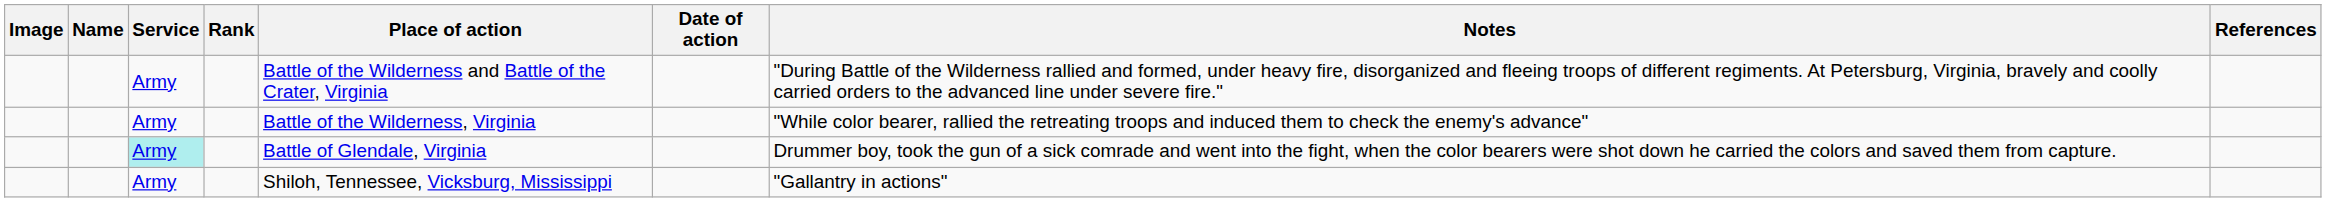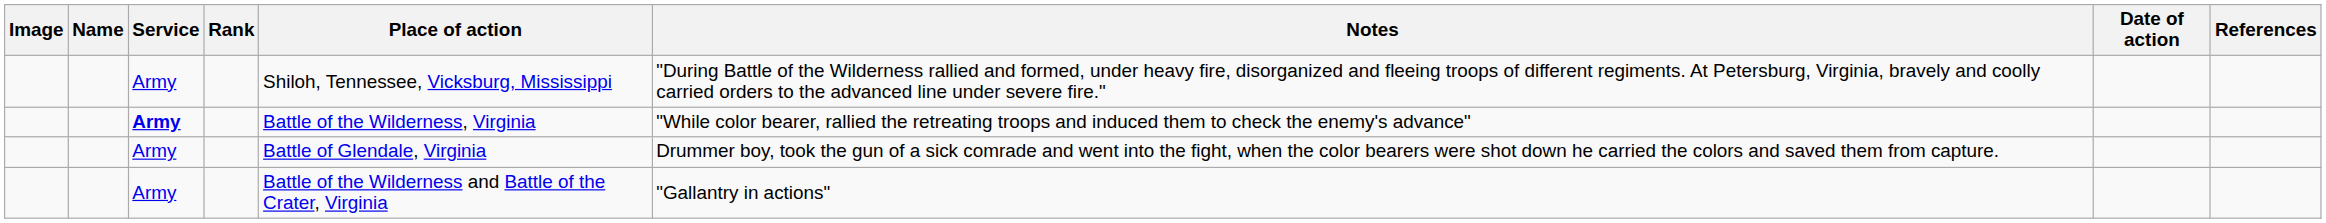columns swapped: Date of action <-> Notes
row 2 | Place of action: Battle of the Wilderness and Battle of the Crater, Virginia -> Shiloh, Tennessee, Vicksburg, Mississippi
row 3 | Service: normal -> bold
row 4 | Service: paleturquoise background -> no background
row 5 | Place of action: Shiloh, Tennessee, Vicksburg, Mississippi -> Battle of the Wilderness and Battle of the Crater, Virginia
